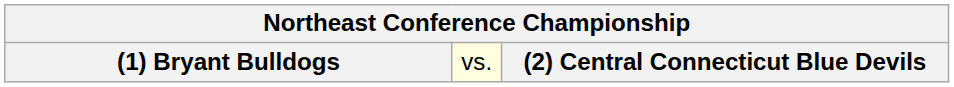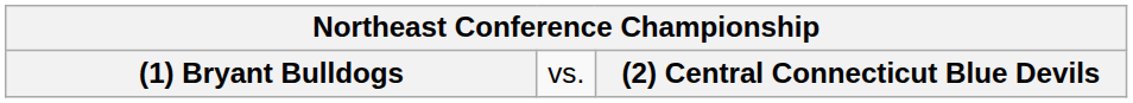(1) Bryant Bulldogs | column 2: lightyellow background -> no background
